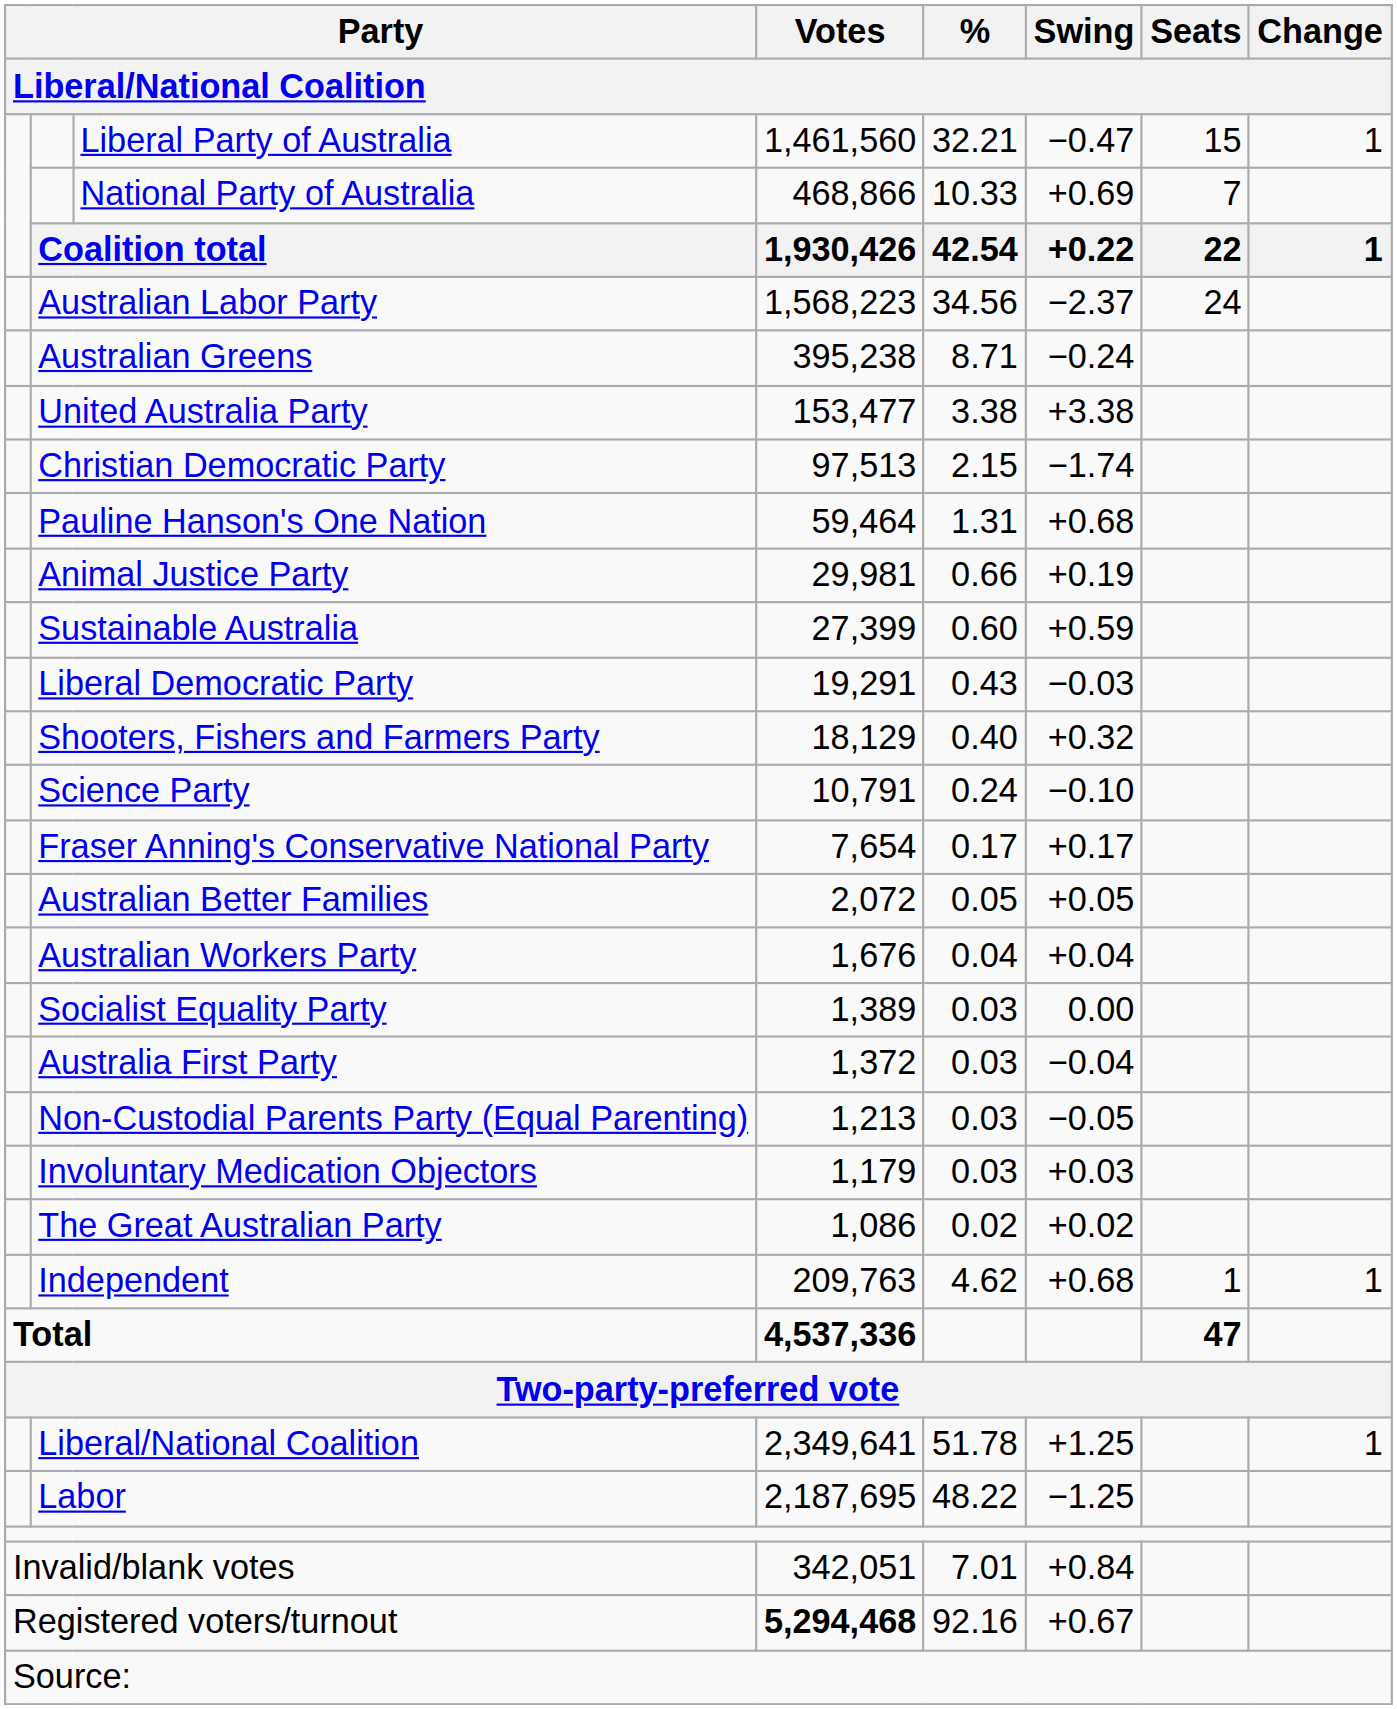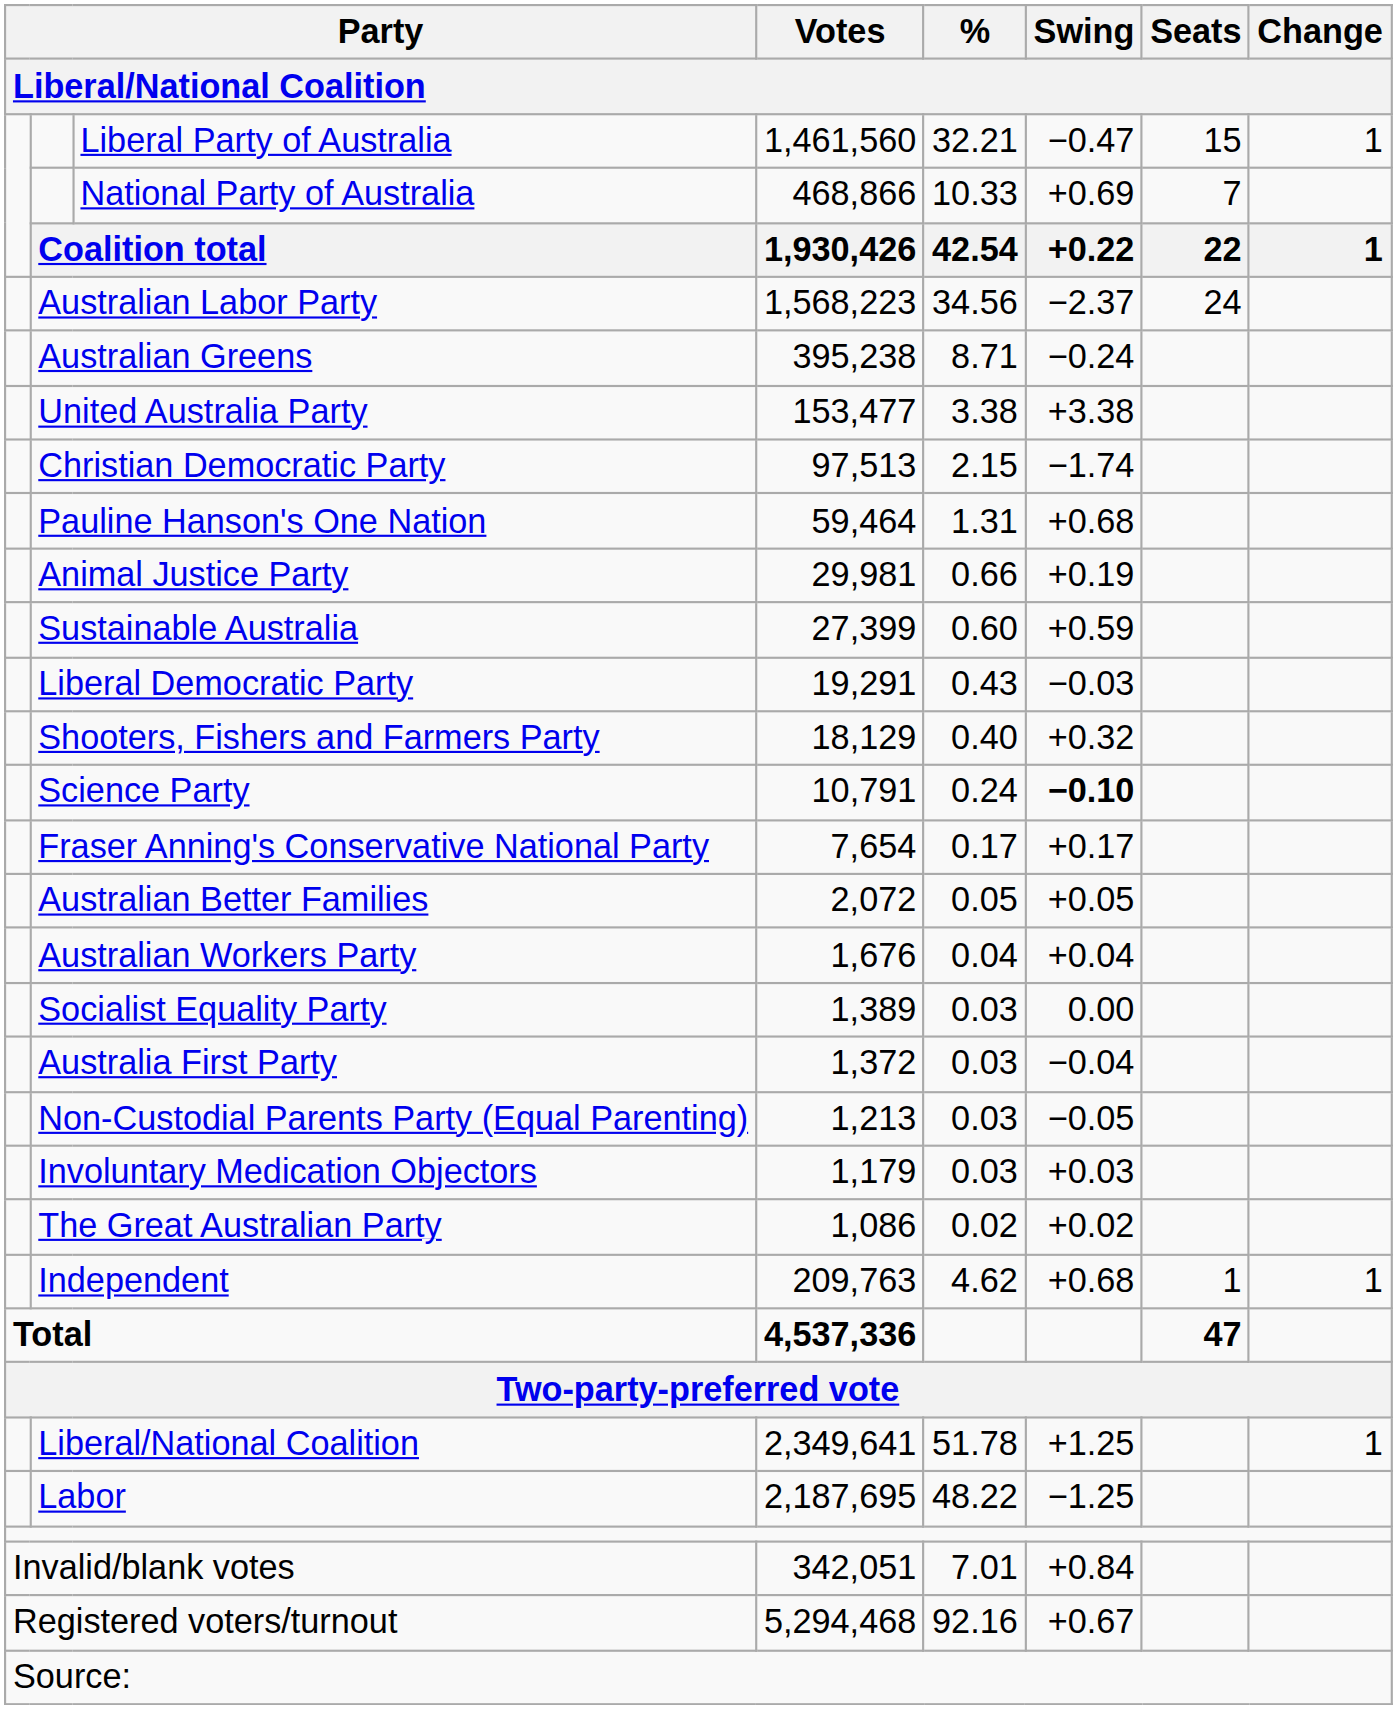Science Party | Swing: normal -> bold
Registered voters/turnout | Votes: bold -> normal
